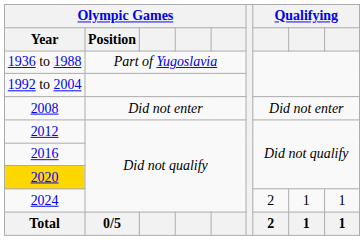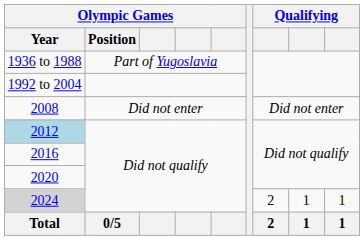2012 | Olympic Games / Year: no background -> lightblue background
2020 | Olympic Games / Year: gold background -> no background
2024 | Olympic Games / Year: no background -> lightgrey background
